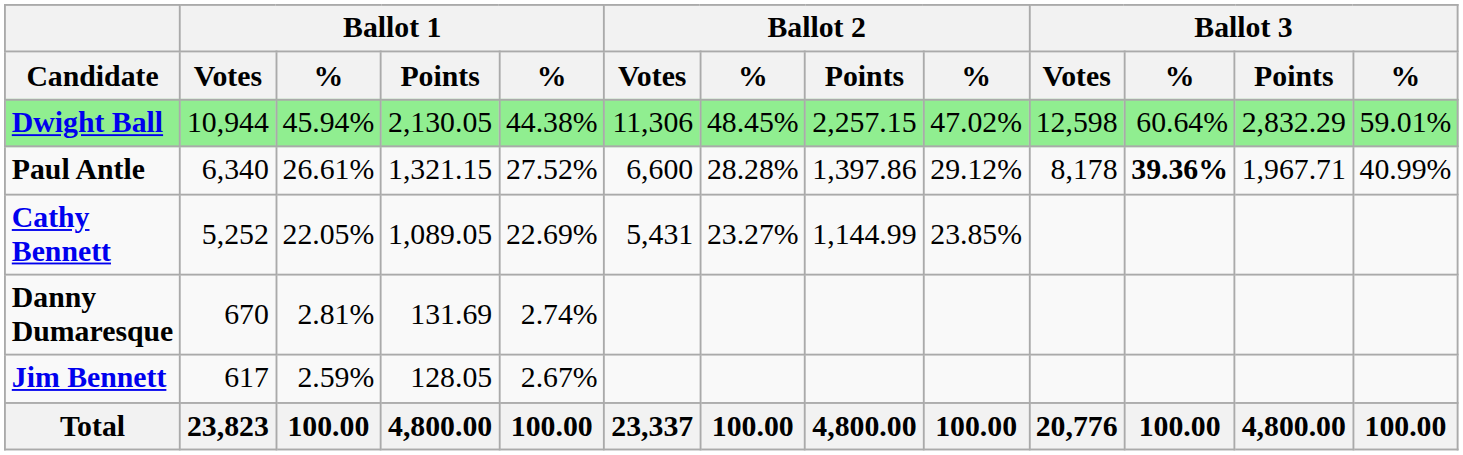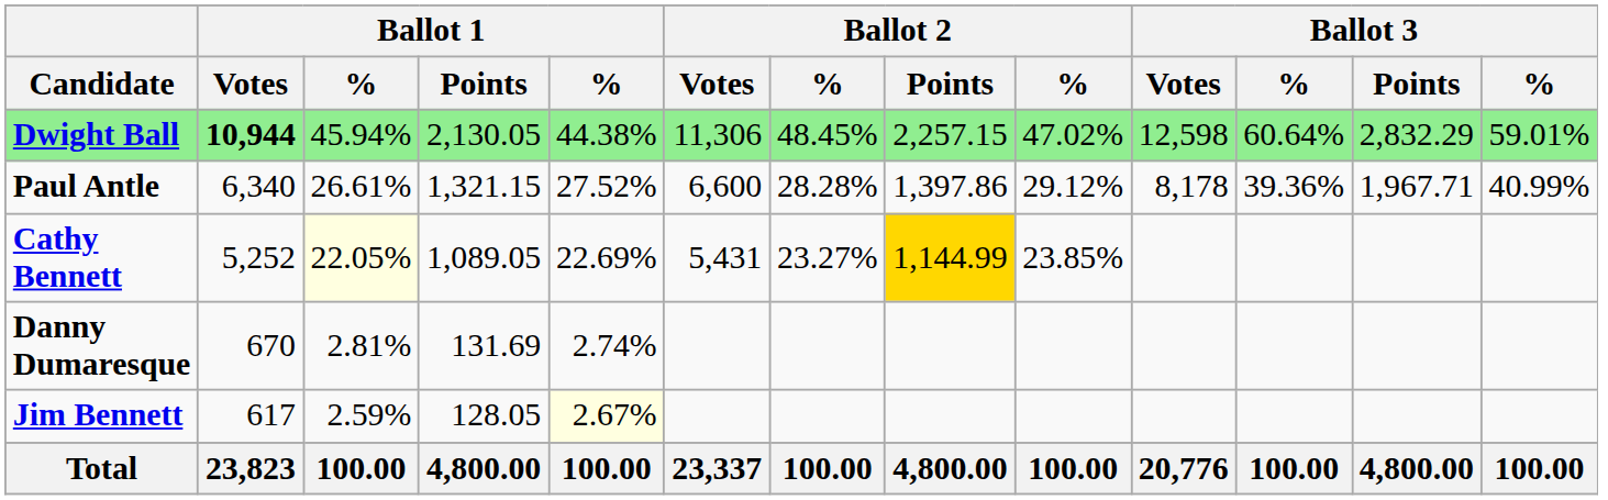Dwight Ball | Ballot 1 / Votes: normal -> bold
Paul Antle | column 11: bold -> normal
Cathy Bennett | column 3: no background -> lightyellow background
Cathy Bennett | Ballot 2 / Points: no background -> gold background
Jim Bennett | column 5: no background -> lightyellow background
